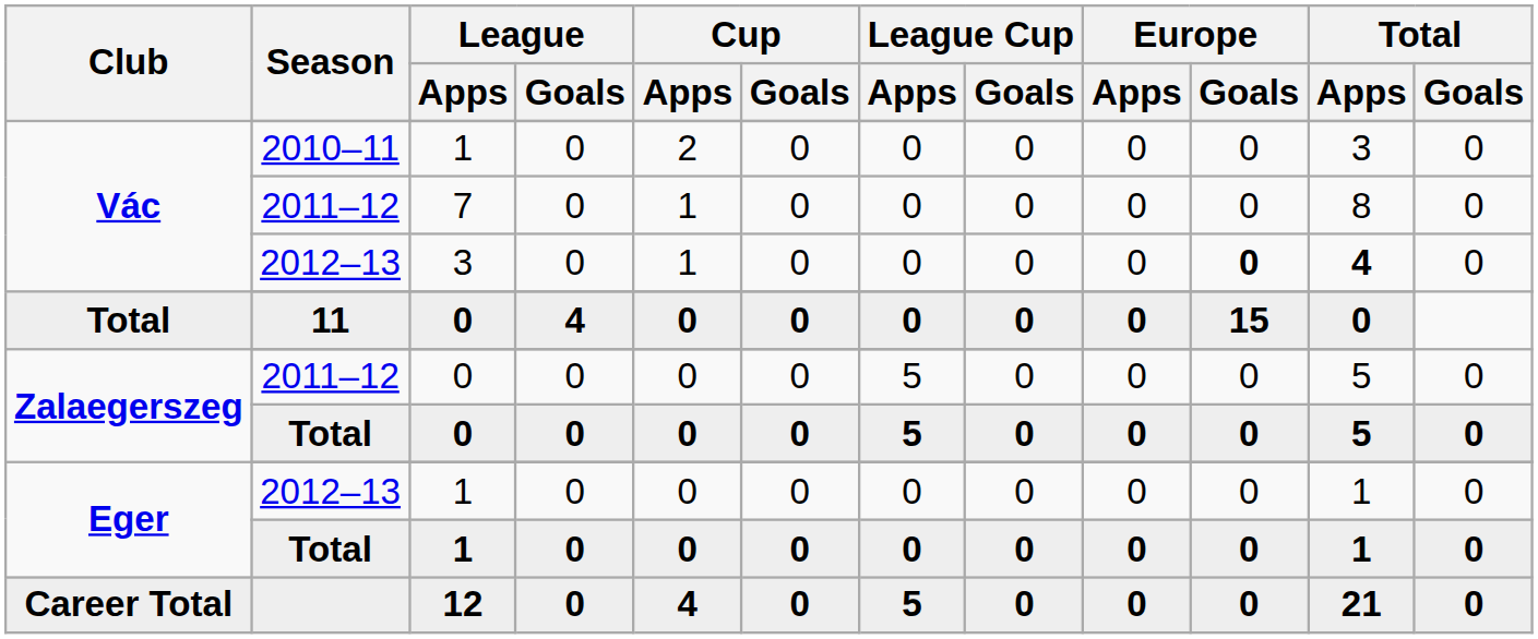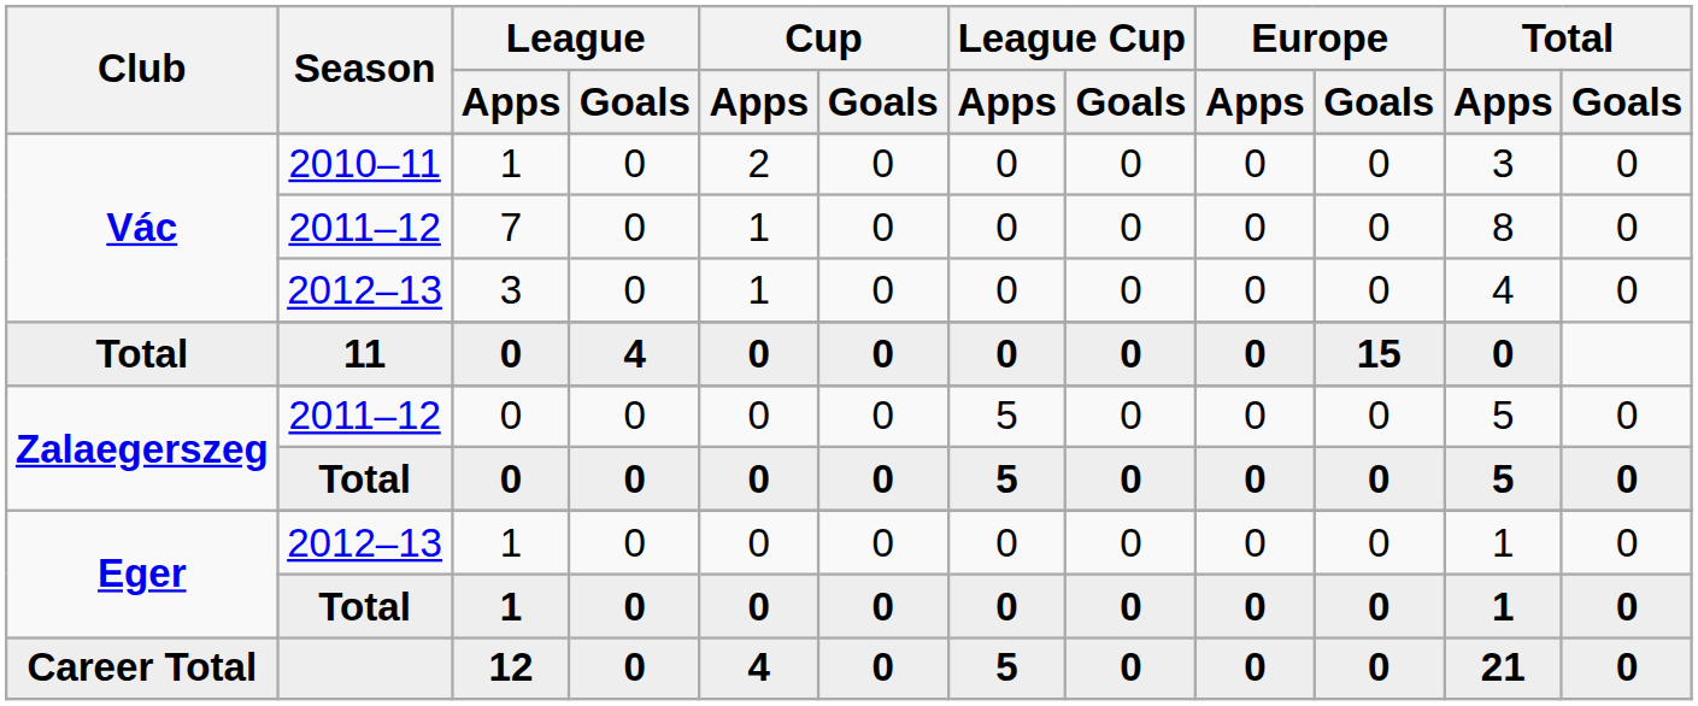Vác / 2012–13 | Europe / Goals: bold -> normal
Vác / 2012–13 | Total / Apps: bold -> normal
